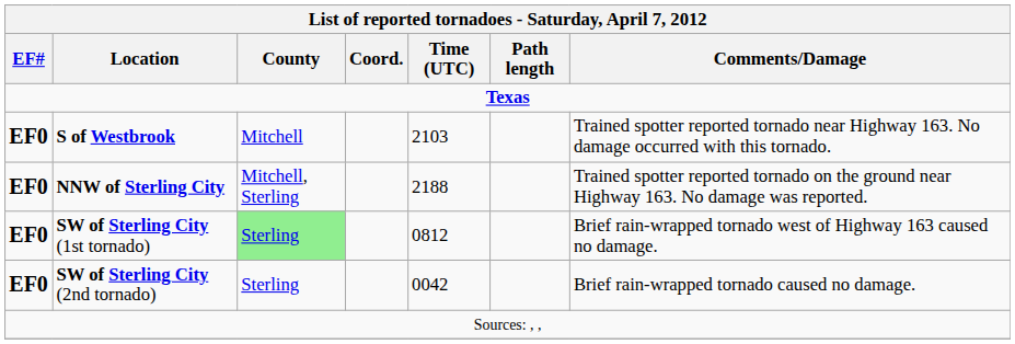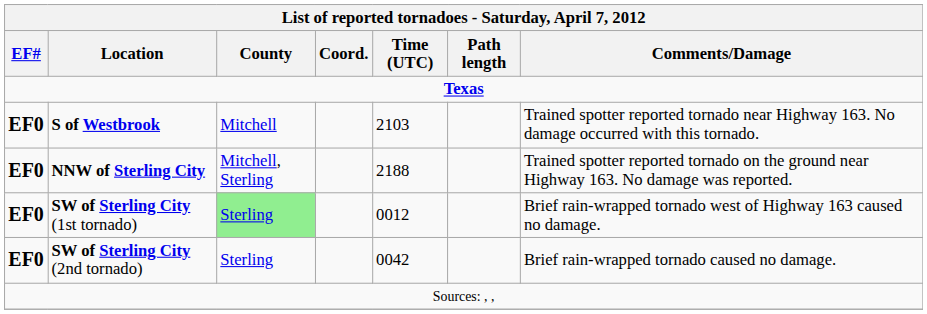SW of Sterling City (1st tornado) | Time (UTC): 0812 -> 0012
